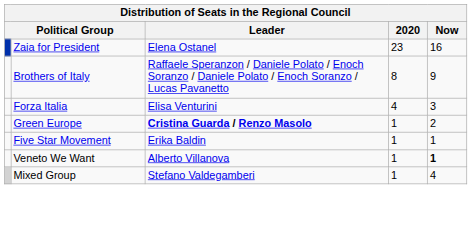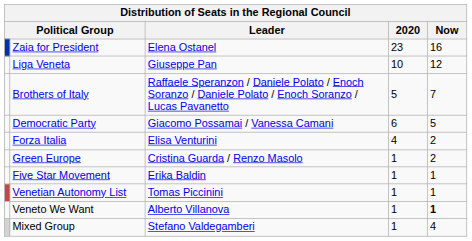+ row: Liga Veneta | Giuseppe Pan | 10 | 12
Brothers of Italy | 2020: 8 -> 5
Brothers of Italy | Now: 9 -> 7
+ row: Democratic Party | Giacomo Possamai / Vanessa Camani | 6 | 5
Forza Italia | Now: 3 -> 2
Green Europe | Leader: bold -> normal
+ row: Venetian Autonomy List | Tomas Piccinini | 1 | 1
